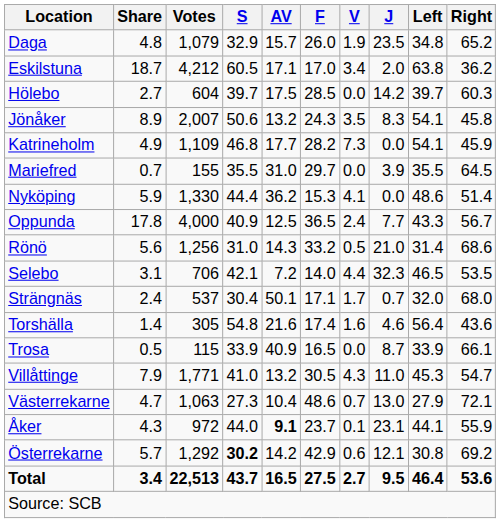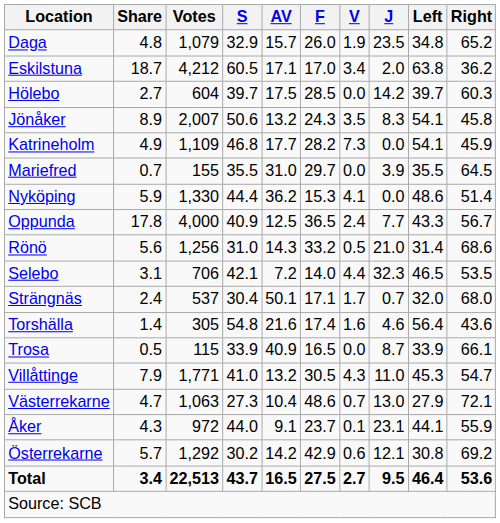Åker | AV: bold -> normal
Österrekarne | S: bold -> normal
